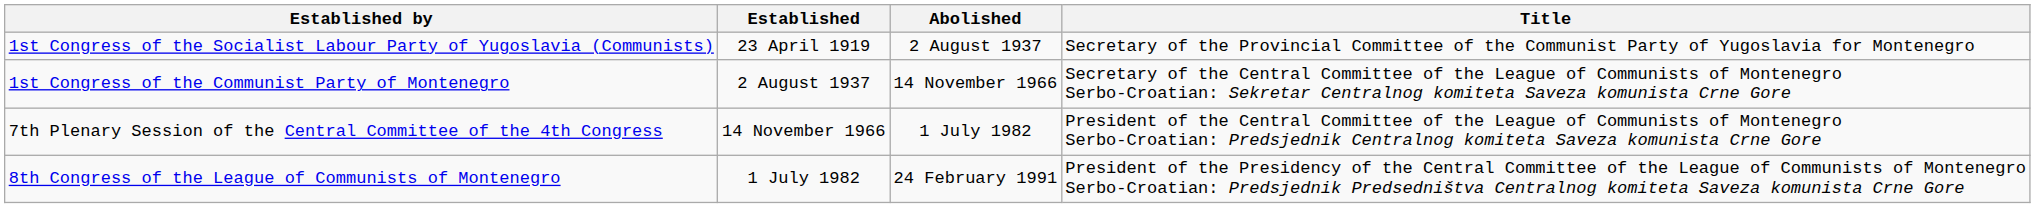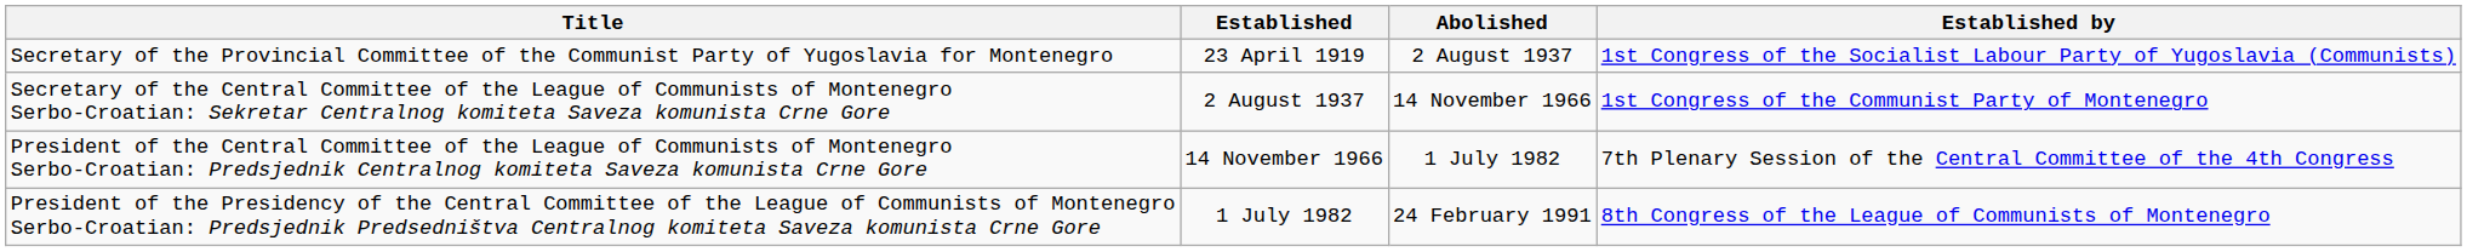columns swapped: Title <-> Established by
